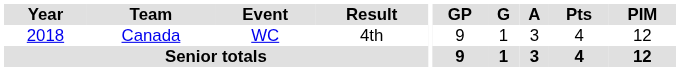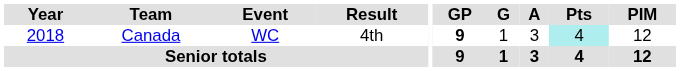Canada | GP: normal -> bold
Canada | Pts: no background -> paleturquoise background
